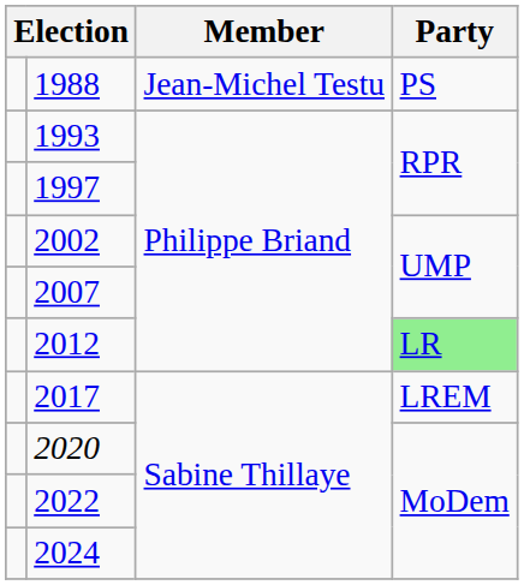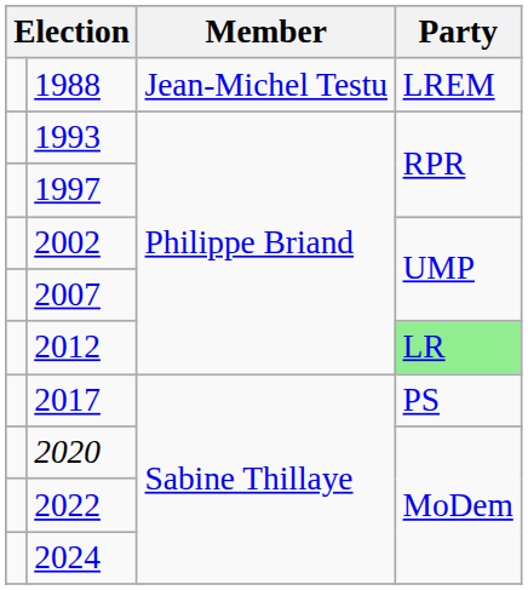1988 | Party: PS -> LREM
2017 | Party: LREM -> PS
